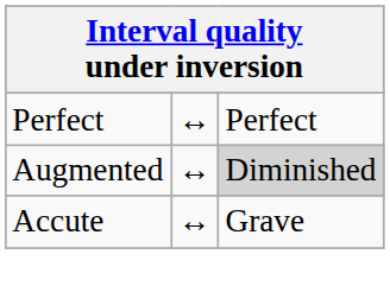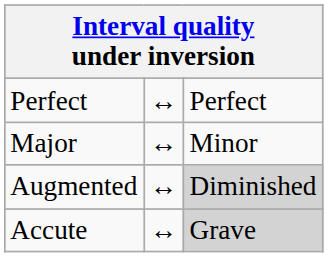+ row: Major | ↔ | Minor
Accute | column 3: no background -> lightgrey background
